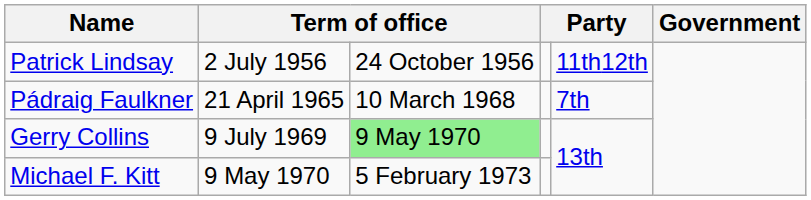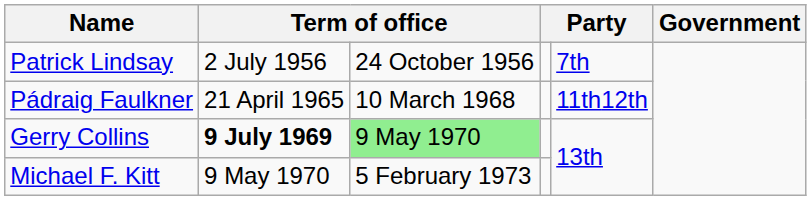Patrick Lindsay | column 5: 11th12th -> 7th
Pádraig Faulkner | column 5: 7th -> 11th12th
Gerry Collins | column 2: normal -> bold
